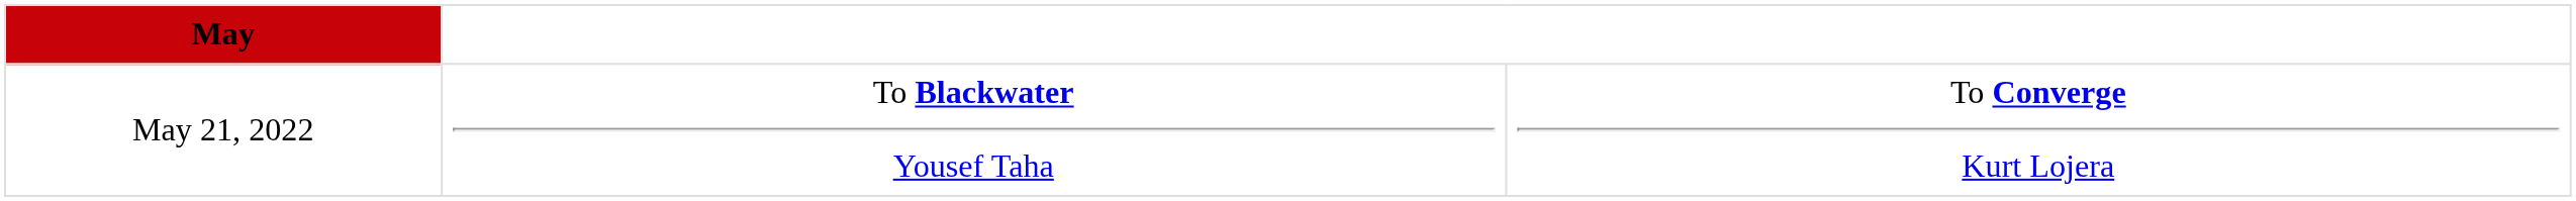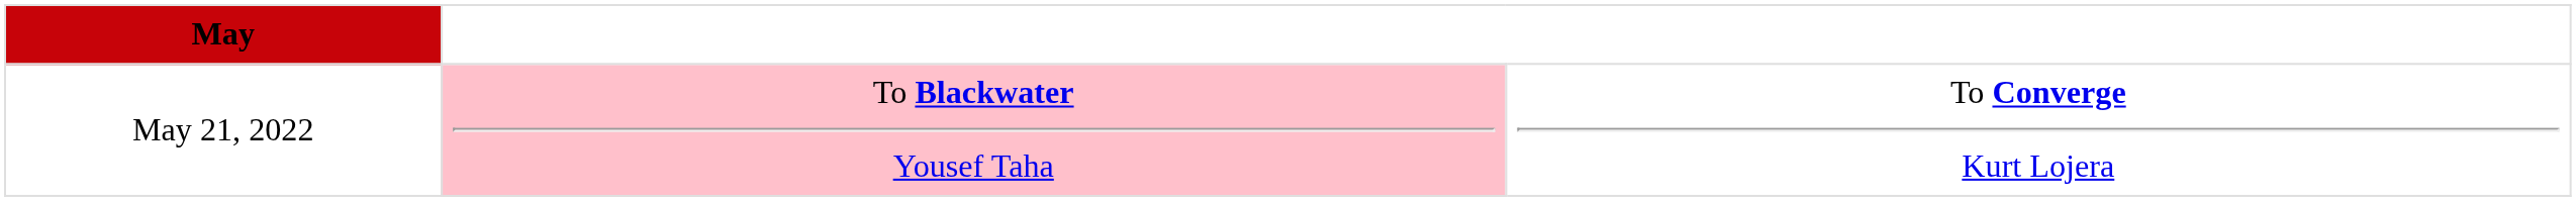May 21, 2022 | column 2: no background -> pink background
